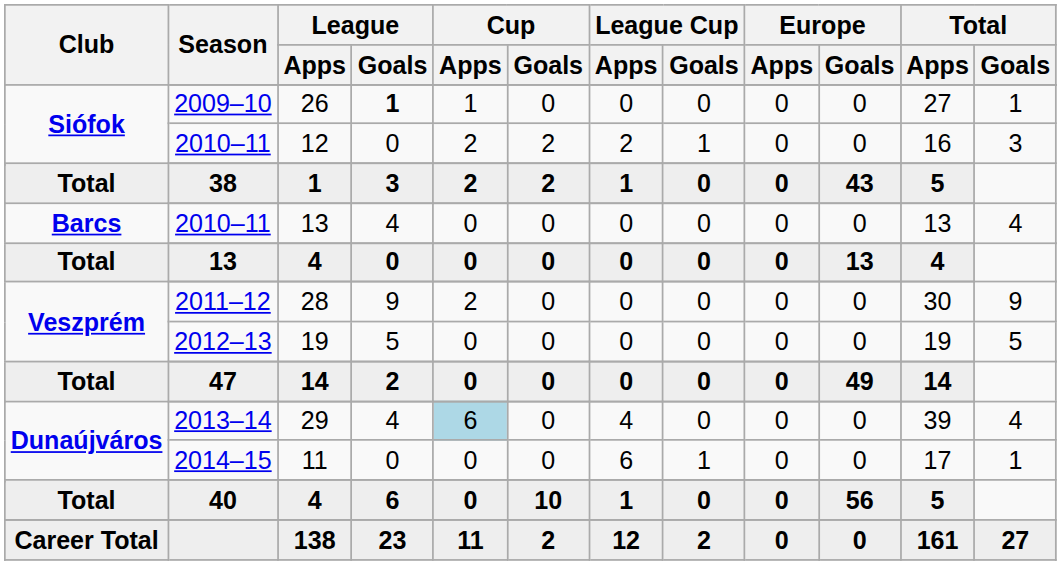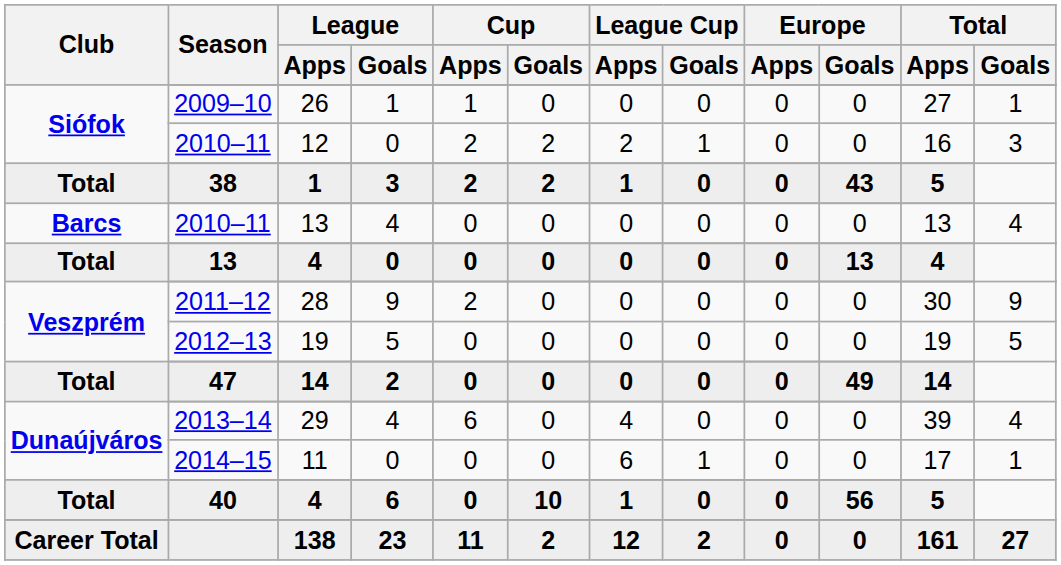26 | League / Goals: bold -> normal
29 | Cup / Apps: lightblue background -> no background
